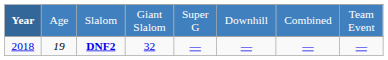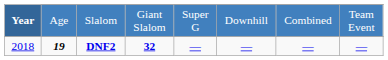2018 | column 2: normal -> bold
2018 | column 4: normal -> bold
